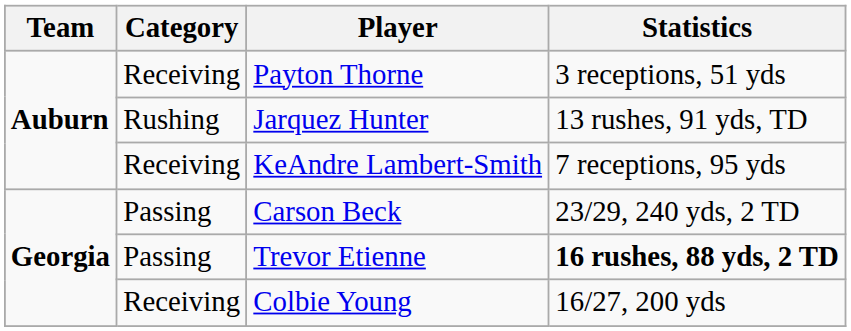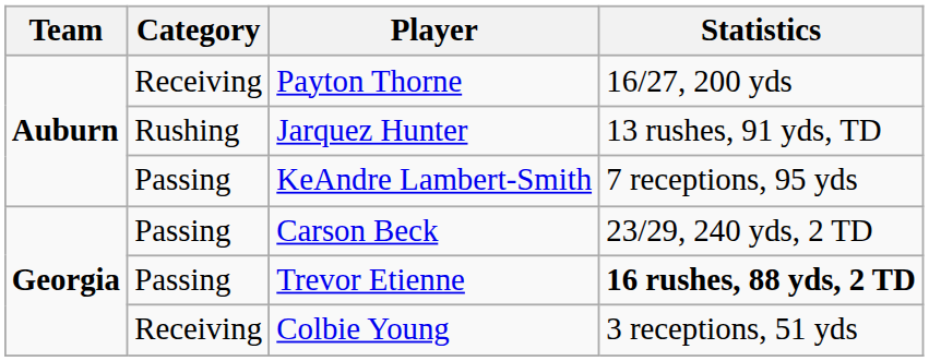Payton Thorne | Statistics: 3 receptions, 51 yds -> 16/27, 200 yds
KeAndre Lambert-Smith | Category: Receiving -> Passing
Colbie Young | Statistics: 16/27, 200 yds -> 3 receptions, 51 yds
